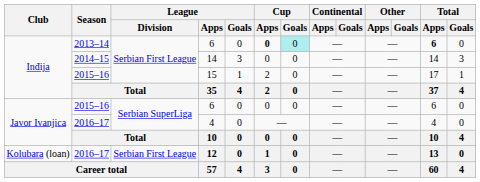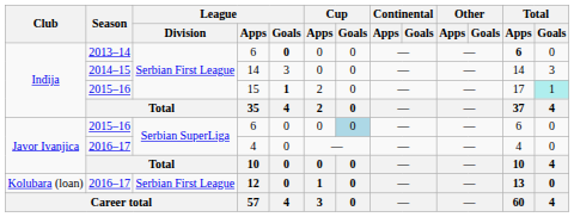2013–14 / 6 | League / Goals: normal -> bold
2013–14 / 6 | Cup / Apps: bold -> normal
2013–14 / 6 | Cup / Goals: paleturquoise background -> no background
15 | League / Goals: normal -> bold
15 | Total / Goals: no background -> paleturquoise background
2015–16 / 6 | Cup / Goals: no background -> lightblue background
